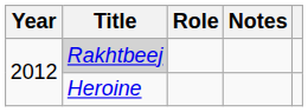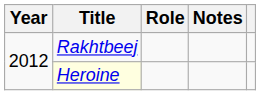Rakhtbeej | Title: lightgrey background -> no background
Heroine | Title: no background -> lightyellow background
